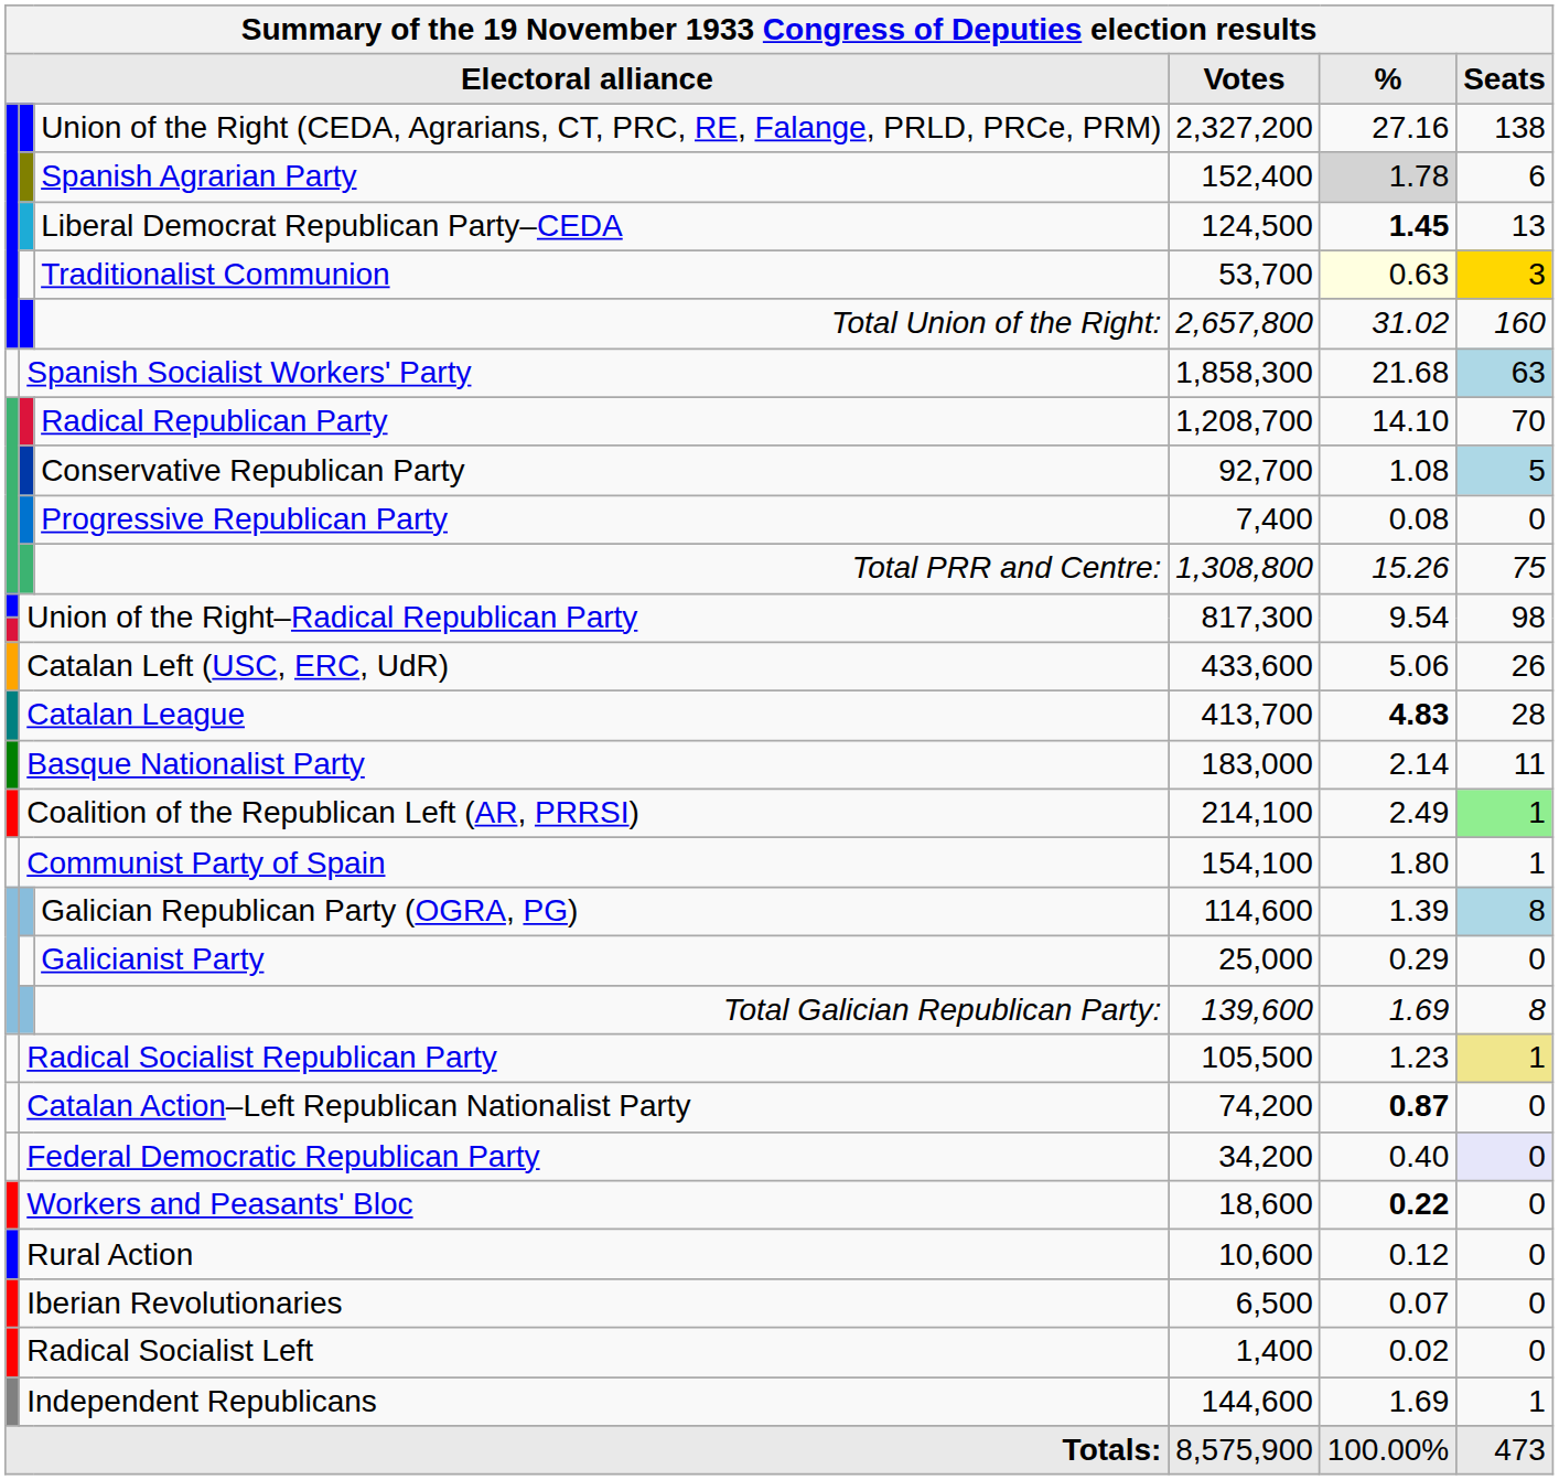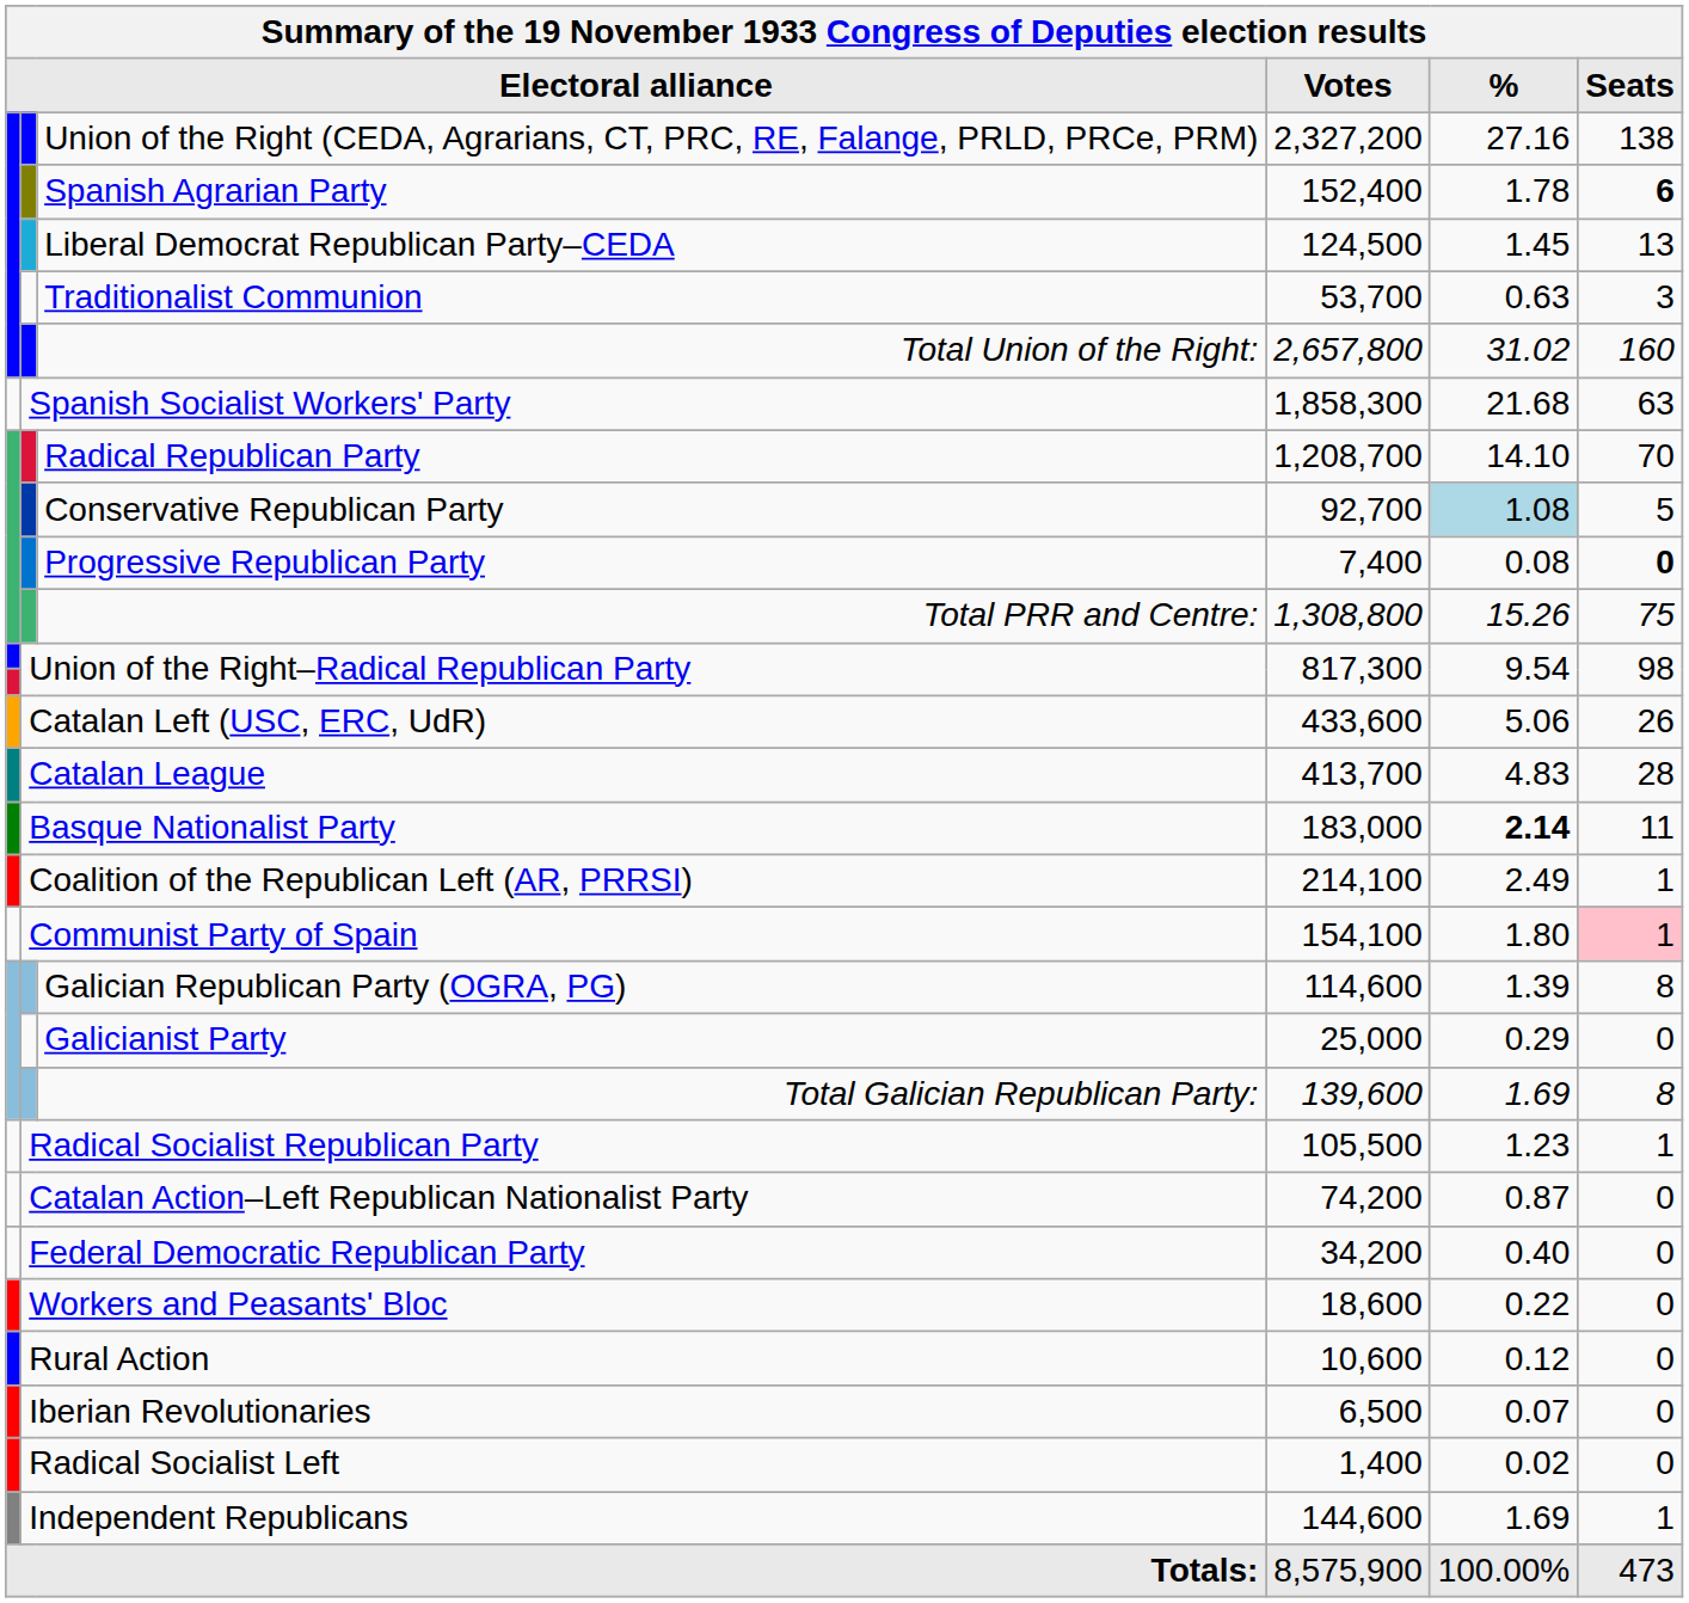Spanish Agrarian Party | %: lightgrey background -> no background
Spanish Agrarian Party | Seats: normal -> bold
Liberal Democrat Republican Party–CEDA | %: bold -> normal
Traditionalist Communion | %: lightyellow background -> no background
Traditionalist Communion | Seats: gold background -> no background
Spanish Socialist Workers' Party | Seats: lightblue background -> no background
Conservative Republican Party | %: no background -> lightblue background
Conservative Republican Party | Seats: lightblue background -> no background
Progressive Republican Party | Seats: normal -> bold
Catalan League | %: bold -> normal
Basque Nationalist Party | %: normal -> bold
Coalition of the Republican Left (AR, PRRSI) | Seats: lightgreen background -> no background
Communist Party of Spain | Seats: no background -> pink background
Galician Republican Party (OGRA, PG) | Seats: lightblue background -> no background
Radical Socialist Republican Party | Seats: khaki background -> no background
Catalan Action–Left Republican Nationalist Party | %: bold -> normal
Federal Democratic Republican Party | Seats: lavender background -> no background
Workers and Peasants' Bloc | %: bold -> normal
